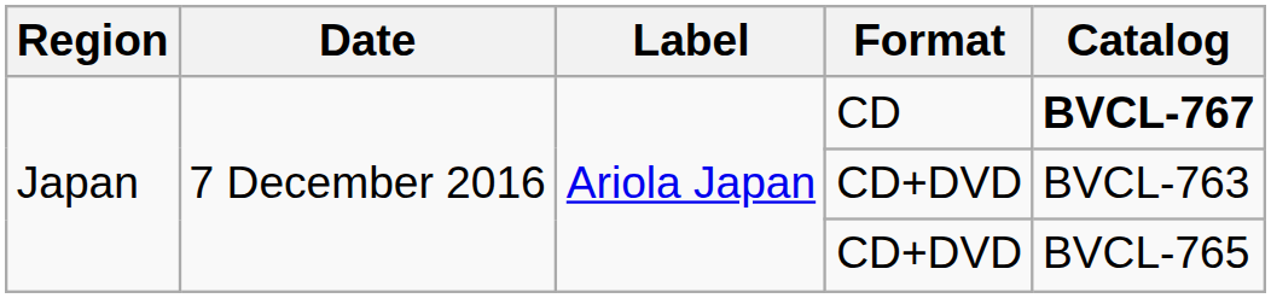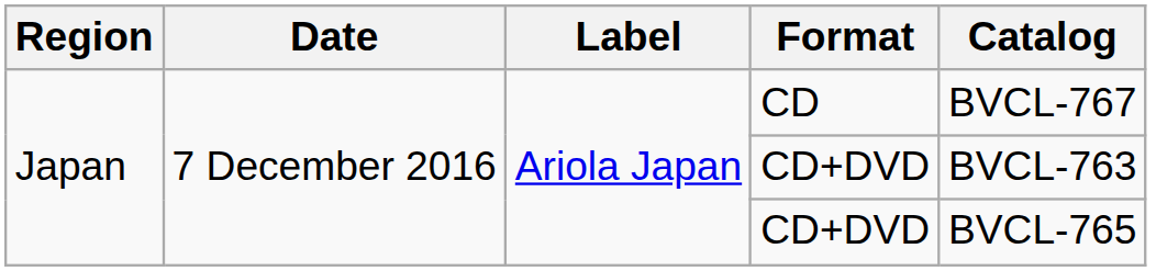CD | Catalog: bold -> normal
